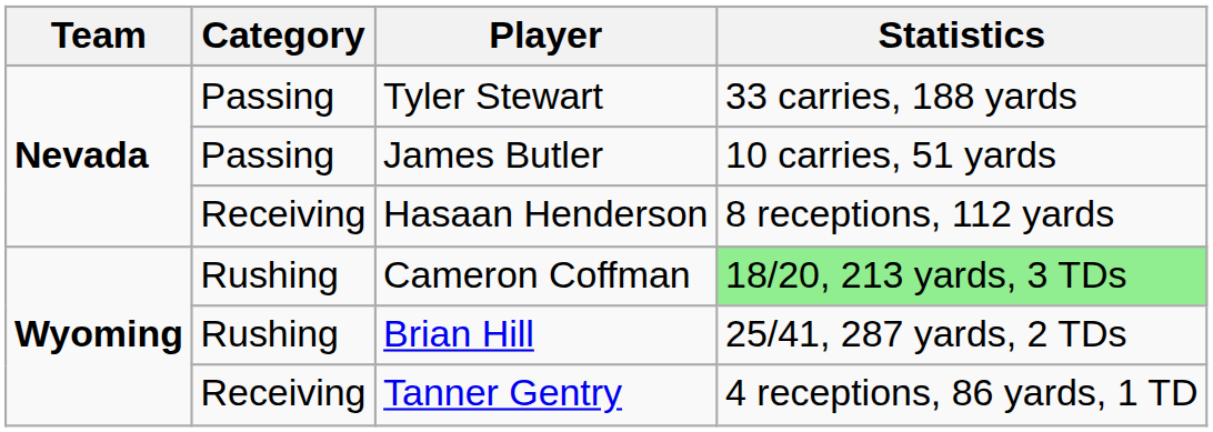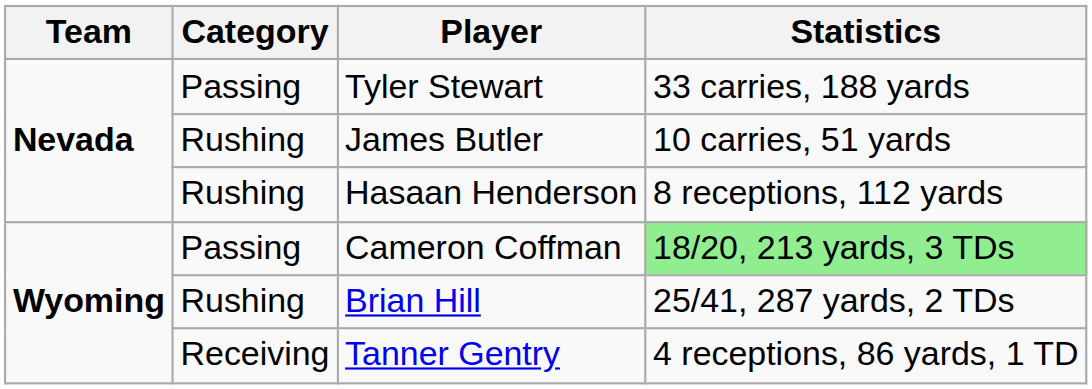James Butler | Category: Passing -> Rushing
Hasaan Henderson | Category: Receiving -> Rushing
Cameron Coffman | Category: Rushing -> Passing
